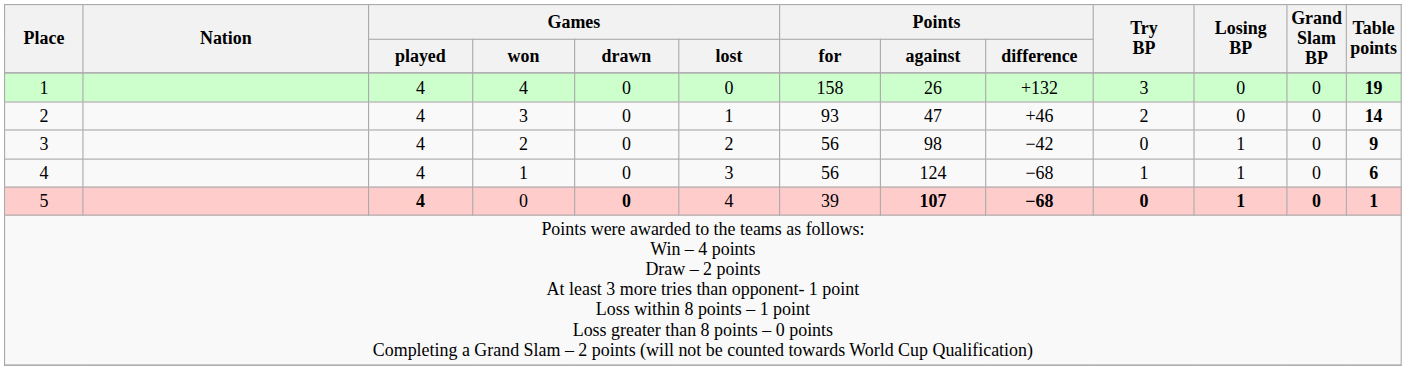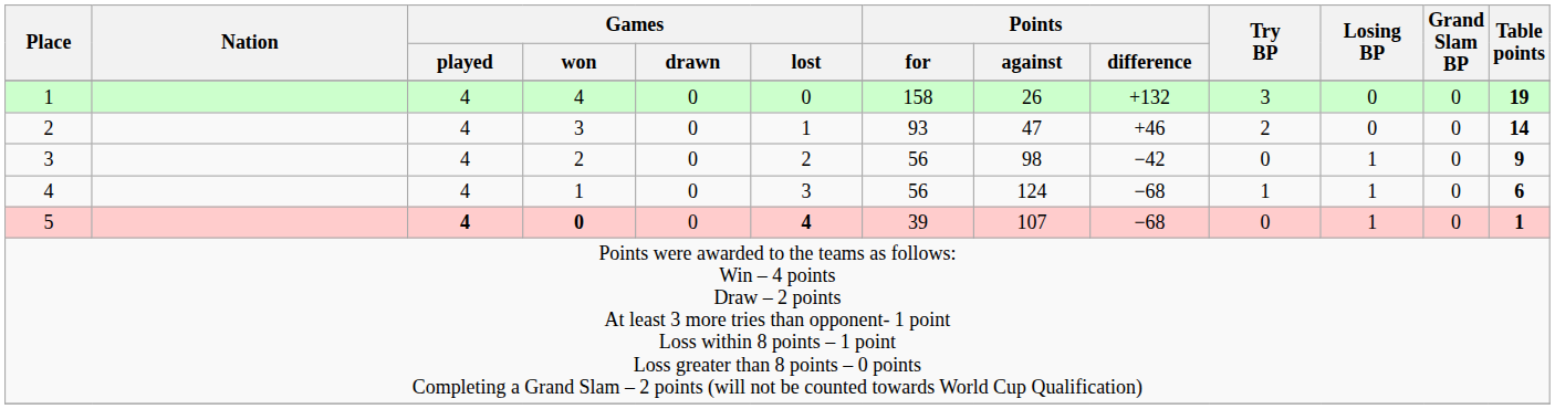5 | Games / won: normal -> bold
5 | Games / drawn: bold -> normal
5 | Games / lost: normal -> bold
5 | Points / against: bold -> normal
5 | Points / difference: bold -> normal
5 | Try BP: bold -> normal
5 | Losing BP: bold -> normal
5 | Grand Slam BP: bold -> normal
